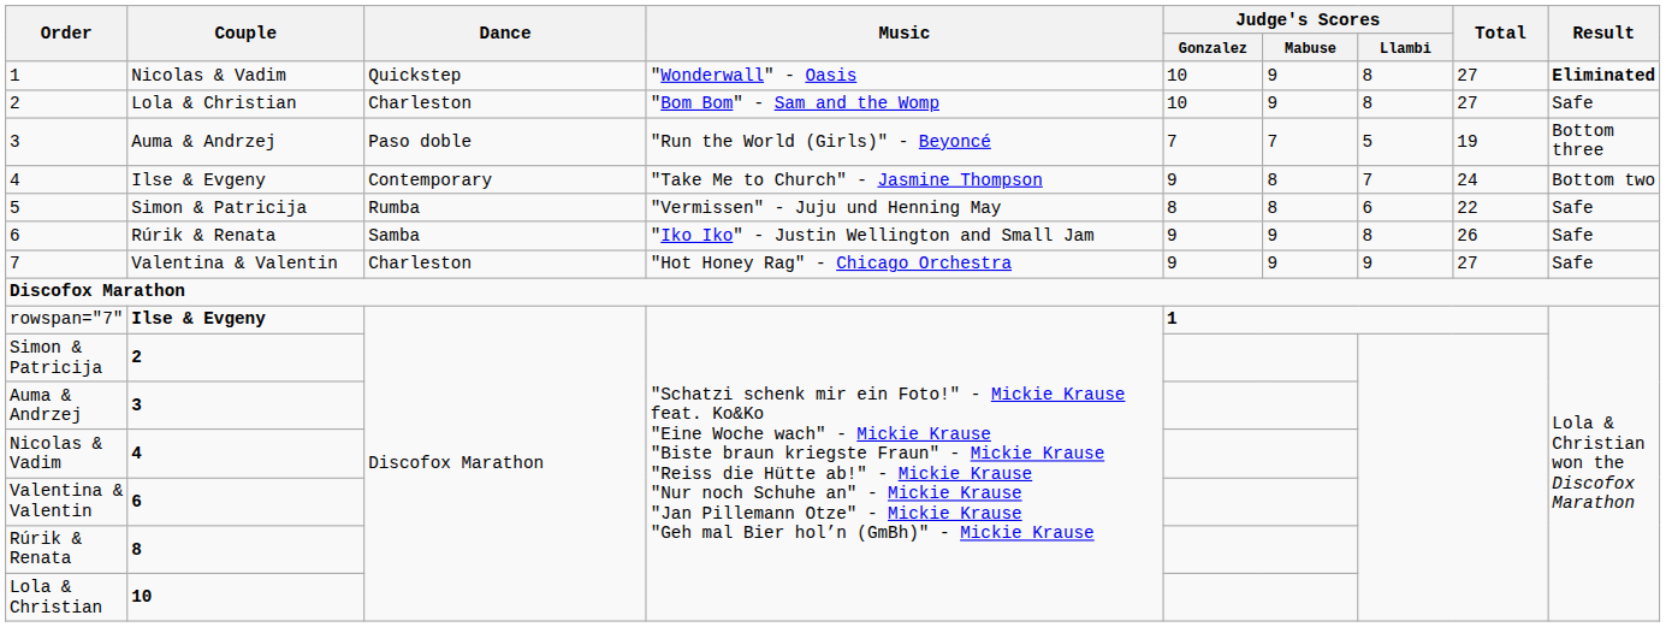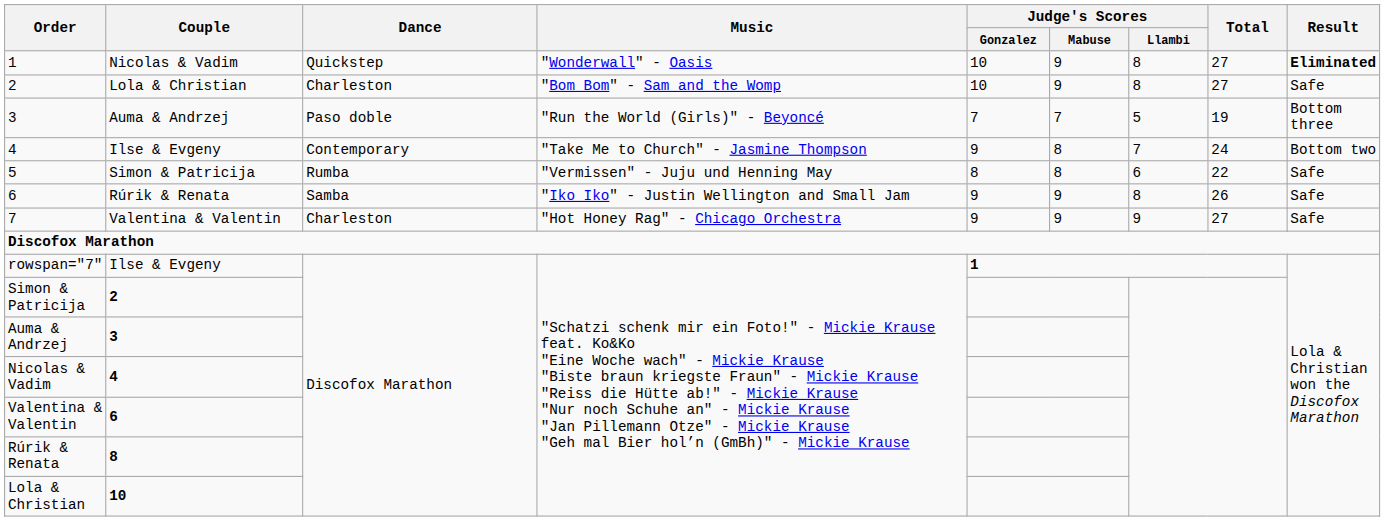rowspan="7" | Couple: bold -> normal
